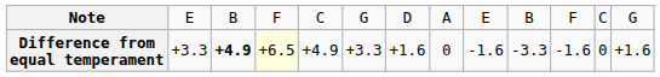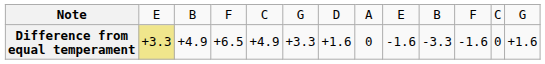Difference from equal temperament | column 2: no background -> khaki background
Difference from equal temperament | column 3: bold -> normal
Difference from equal temperament | column 4: lightyellow background -> no background
